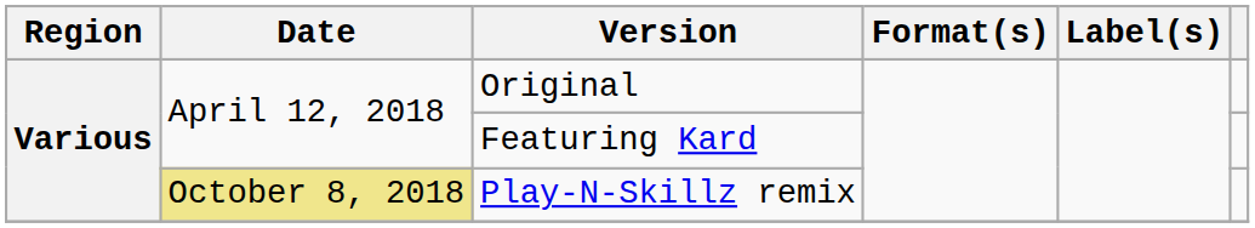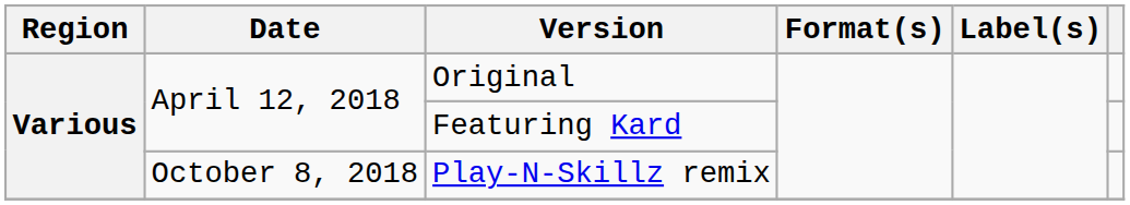Play-N-Skillz remix | Date: khaki background -> no background
